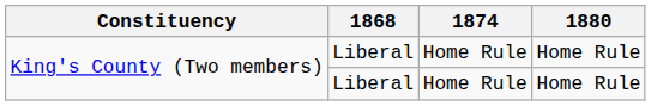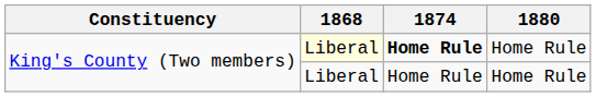row 2 | 1868: no background -> lightyellow background
row 2 | 1874: normal -> bold
